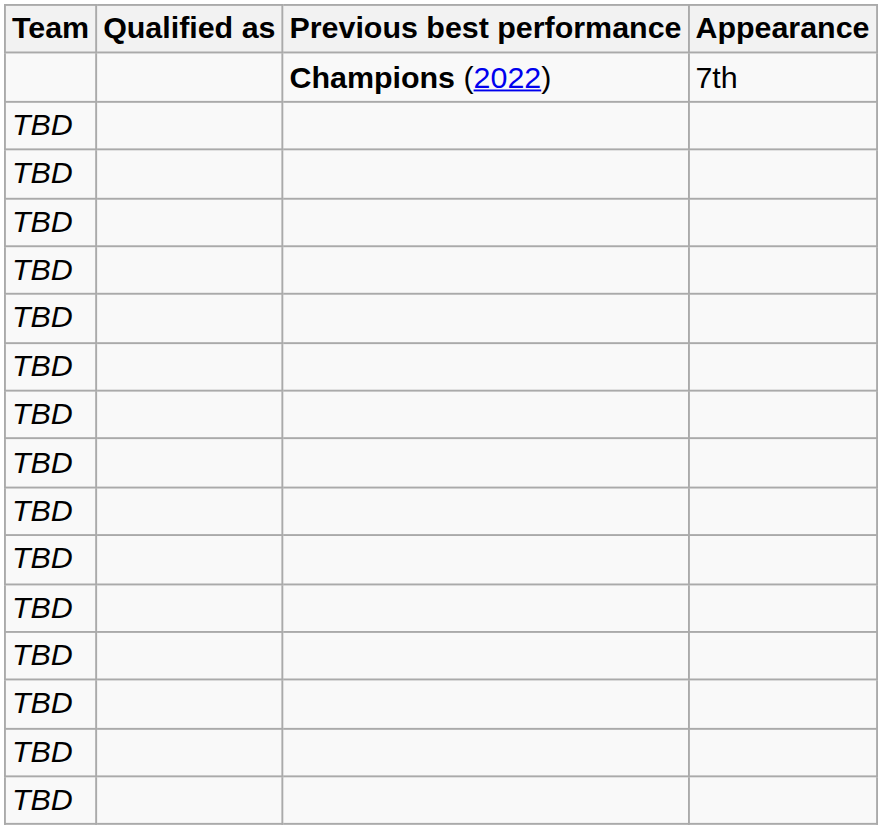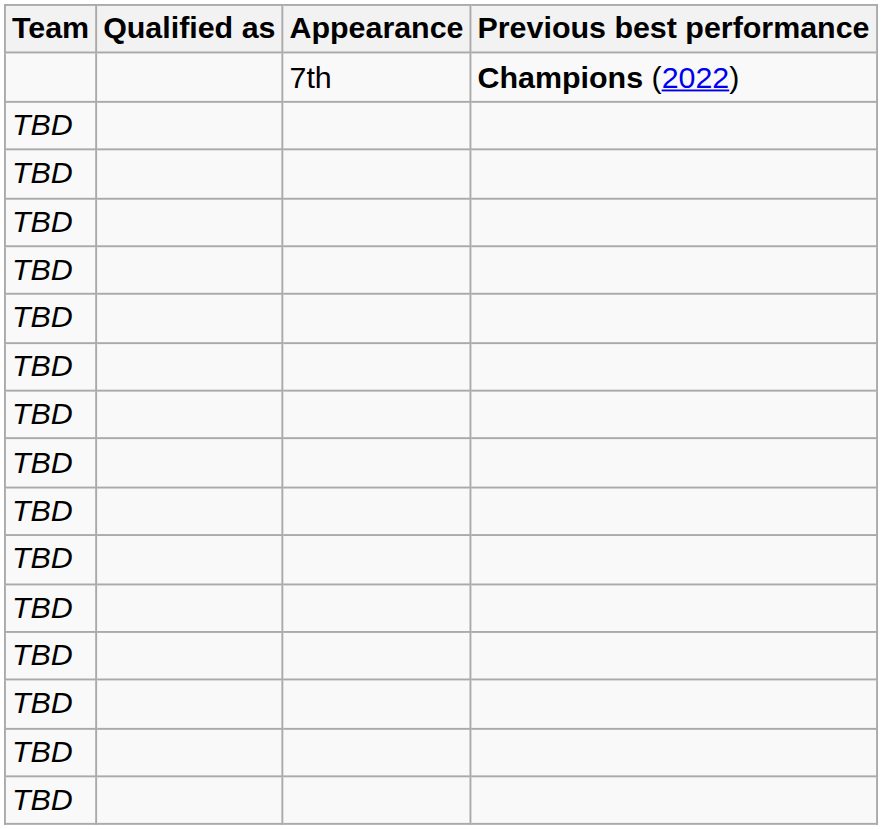columns swapped: Appearance <-> Previous best performance
